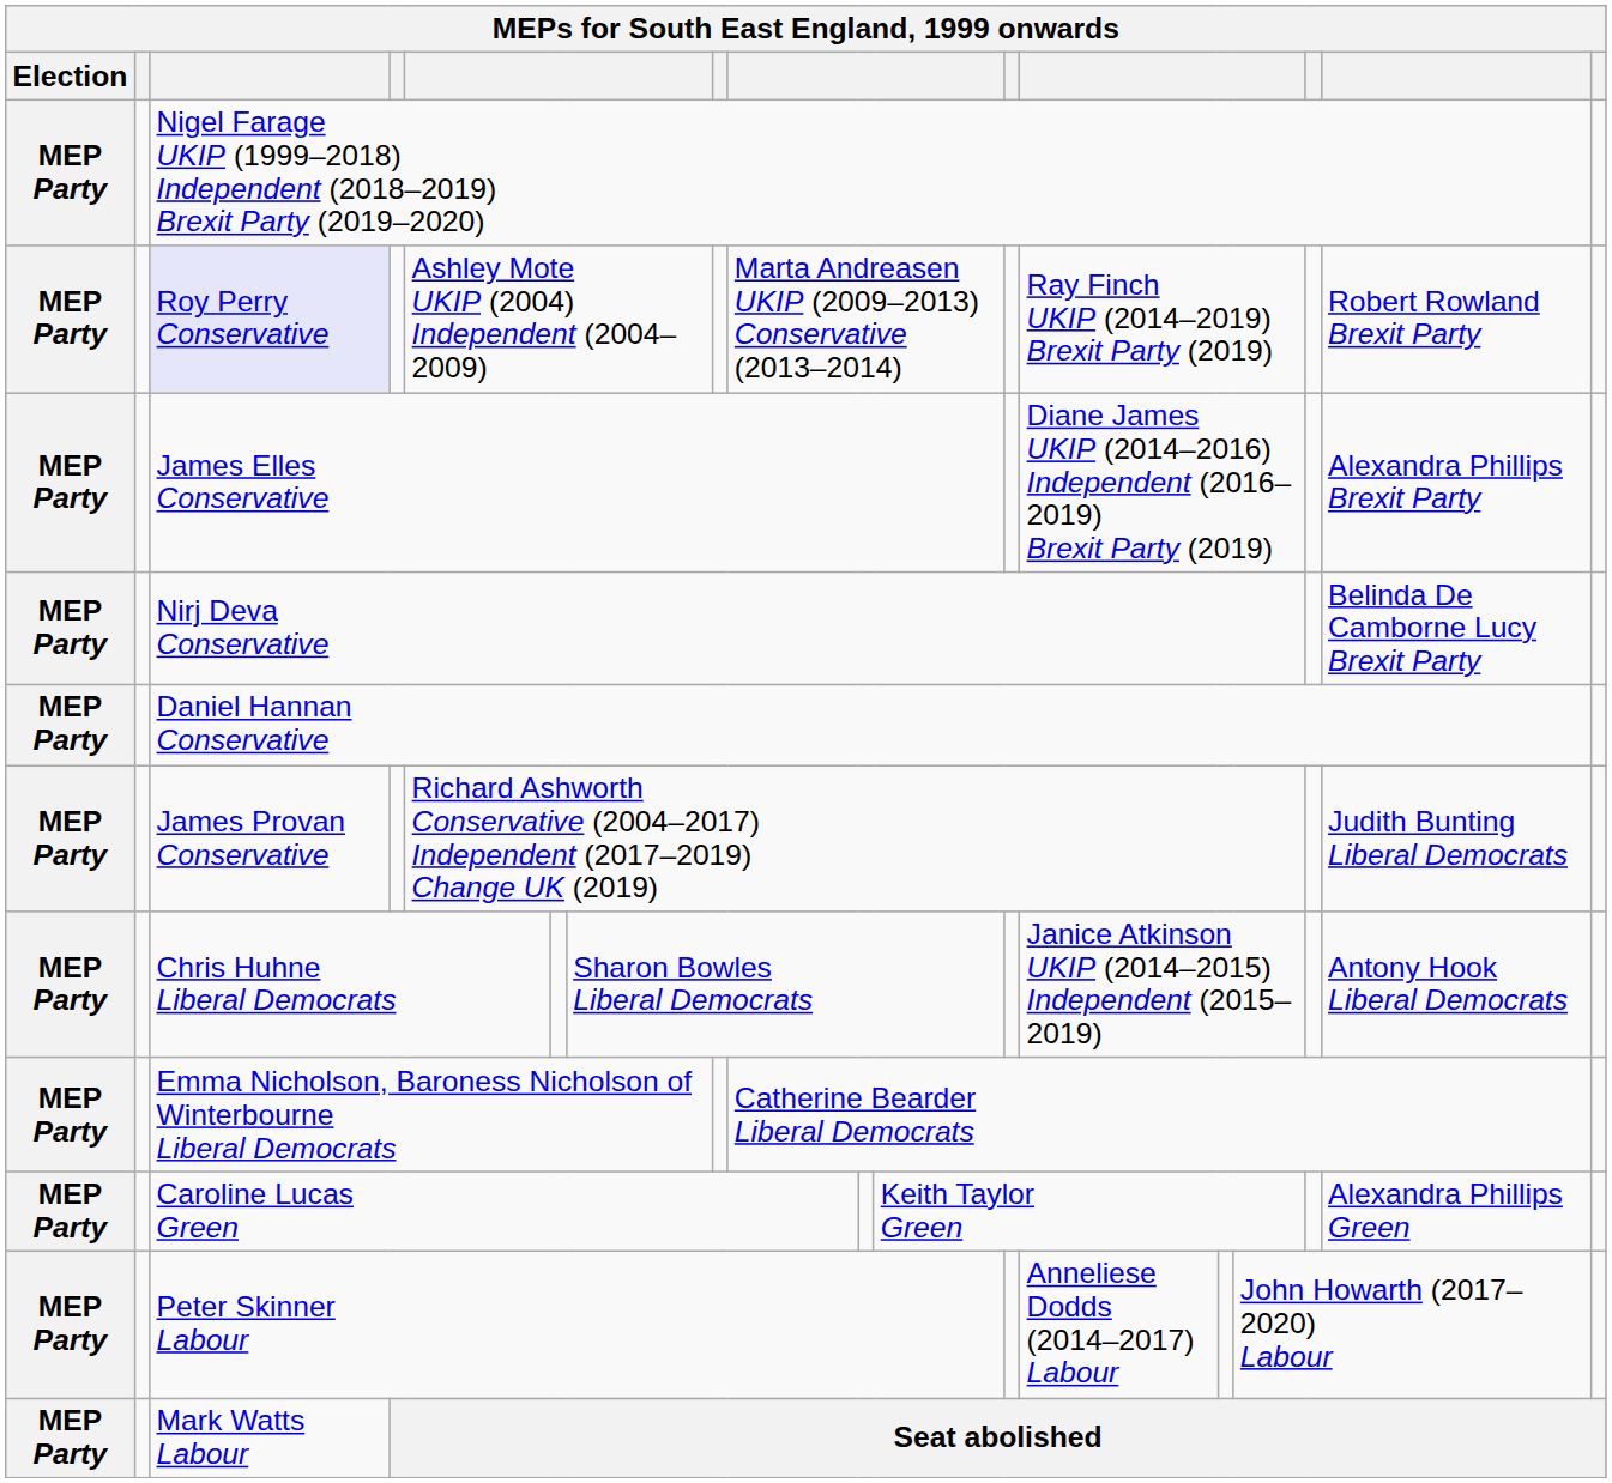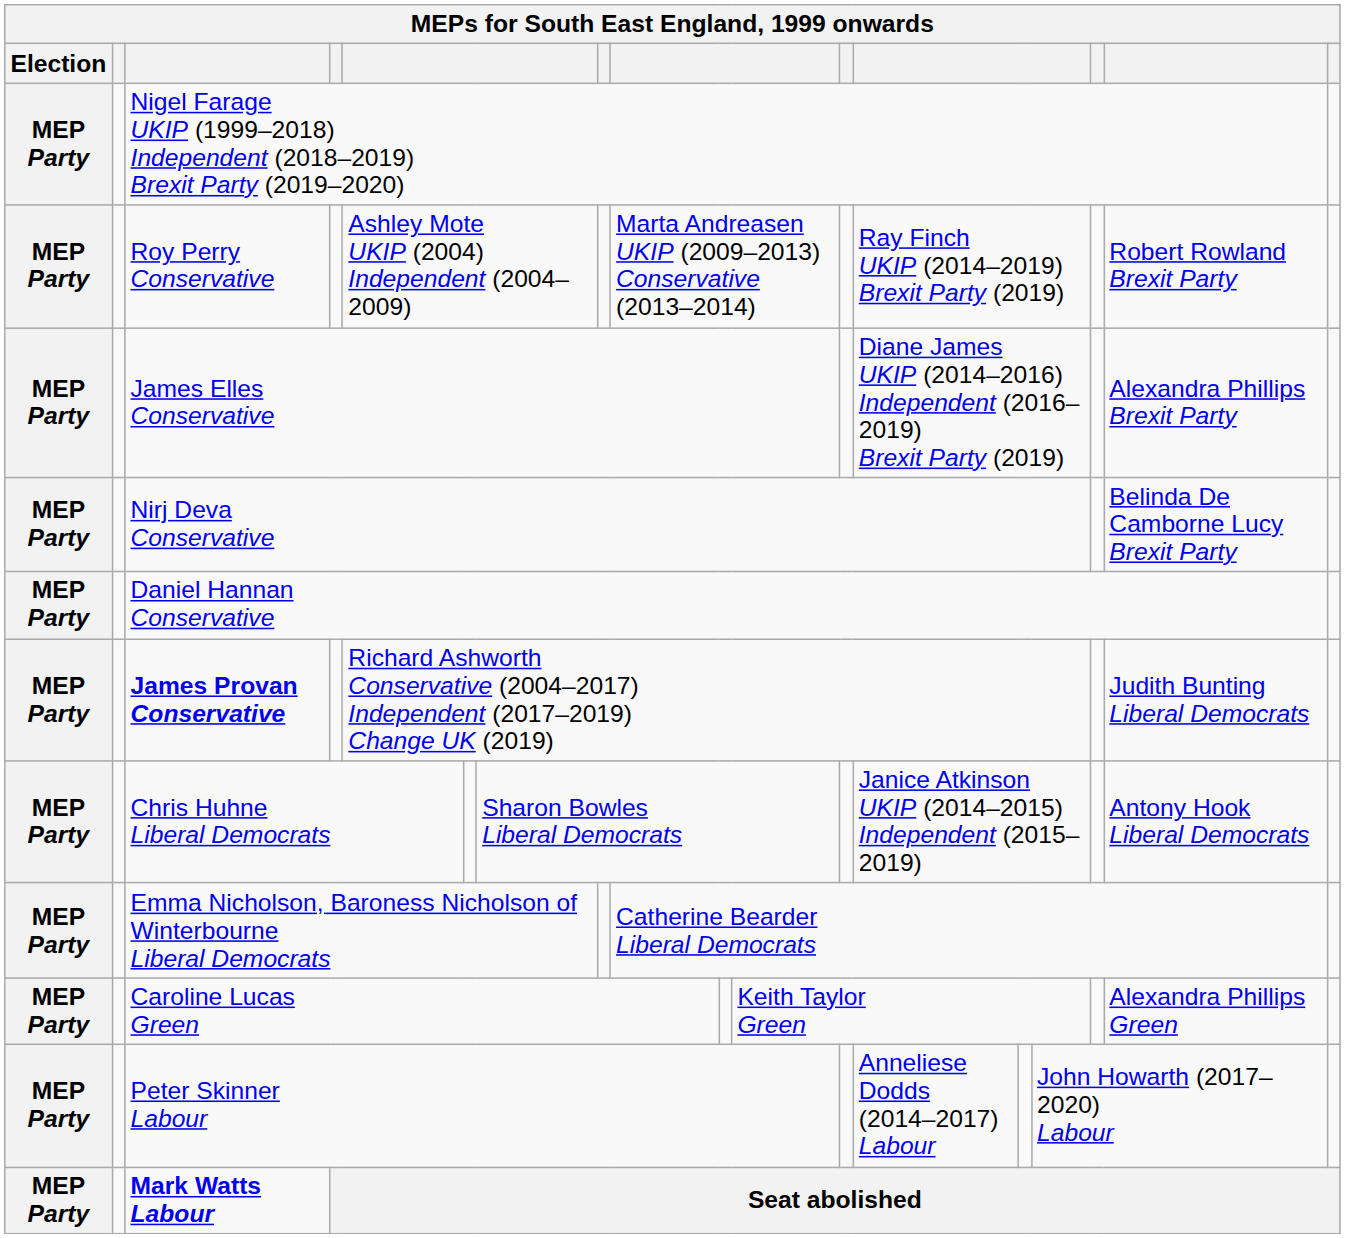Roy Perry Conservative | column 3: lavender background -> no background
James Provan Conservative | column 3: normal -> bold
Mark Watts Labour | column 3: normal -> bold
